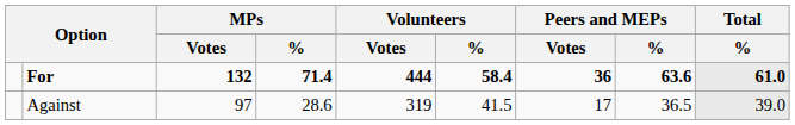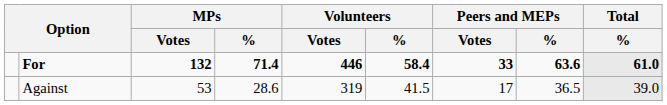For | Volunteers / Votes: 444 -> 446
For | Peers and MEPs / Votes: 36 -> 33
Against | MPs / Votes: 97 -> 53
